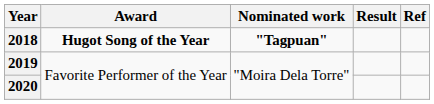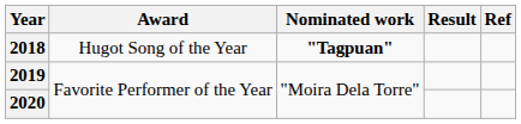2018 | Award: bold -> normal
